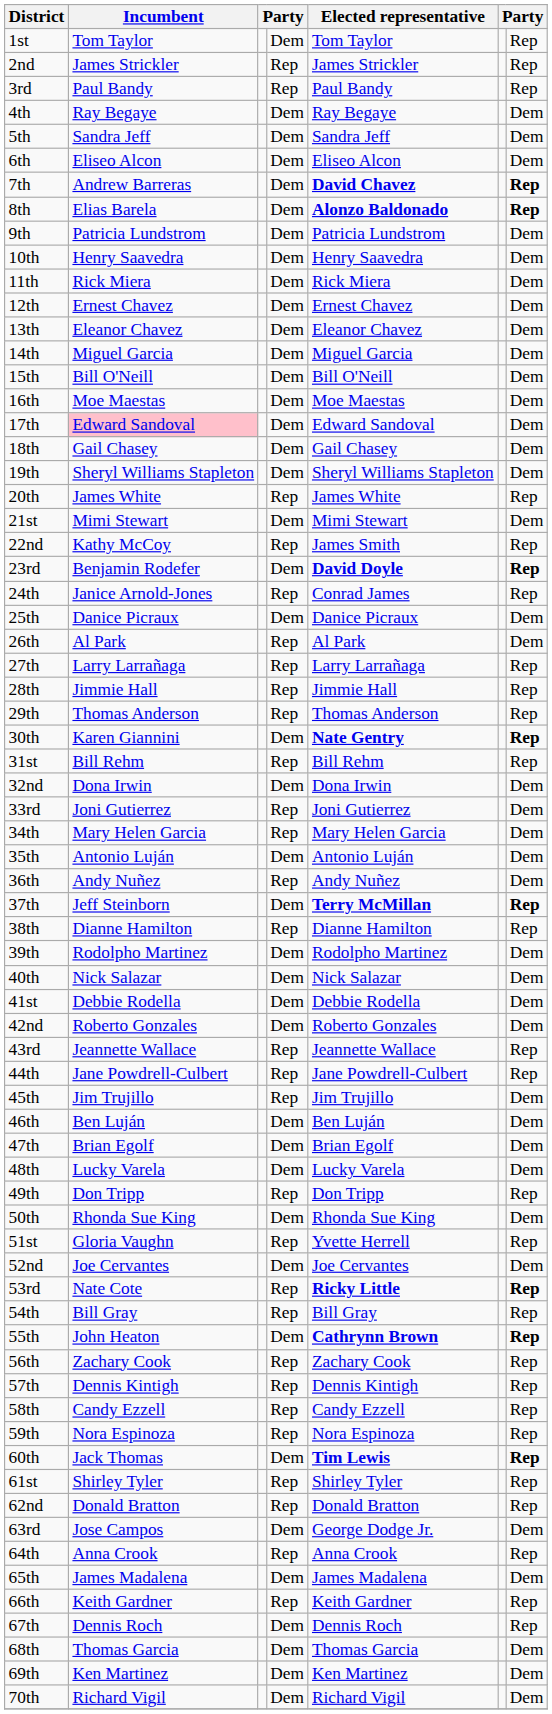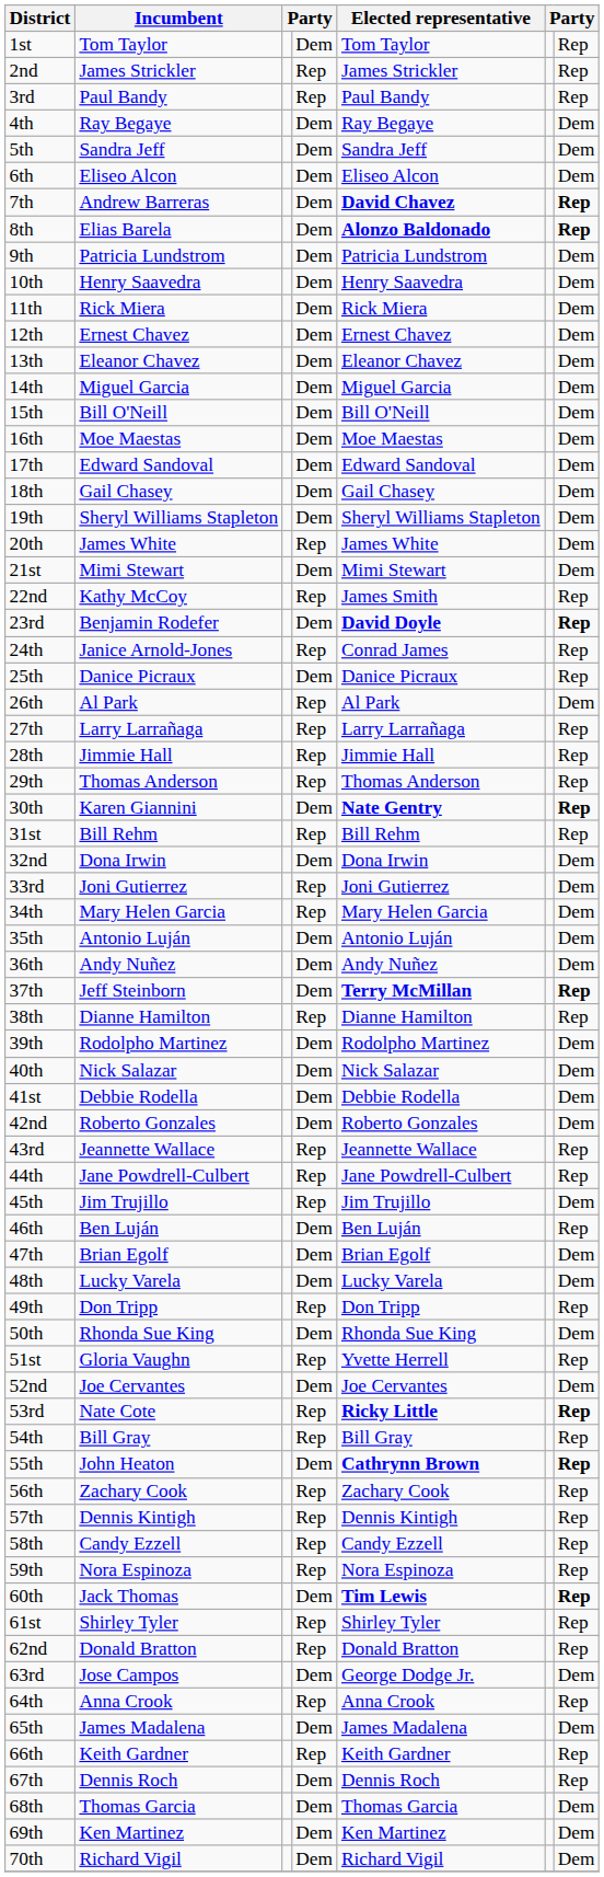17th | Incumbent: pink background -> no background
20th | column 7: Rep -> Dem
25th | column 7: Dem -> Rep
36th | column 4: Rep -> Dem
46th | column 7: Dem -> Rep
